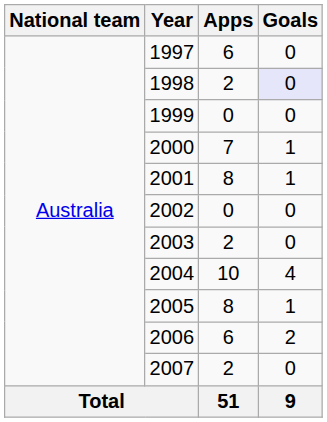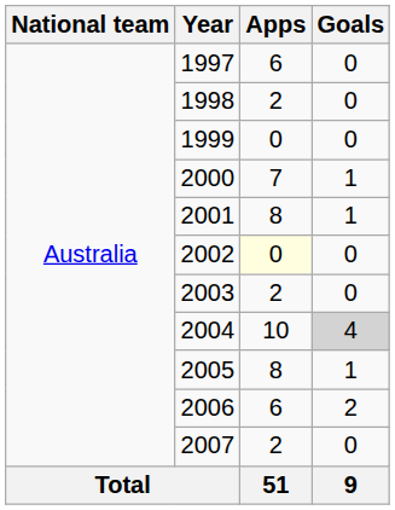1998 | Goals: lavender background -> no background
2002 | Apps: no background -> lightyellow background
2004 | Goals: no background -> lightgrey background
